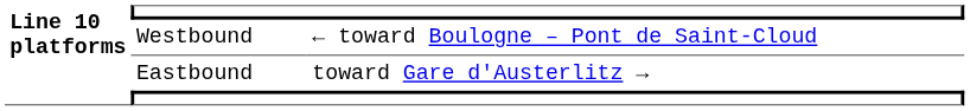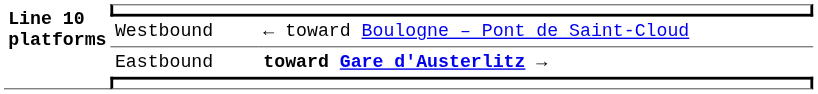Eastbound | column 3: normal -> bold
